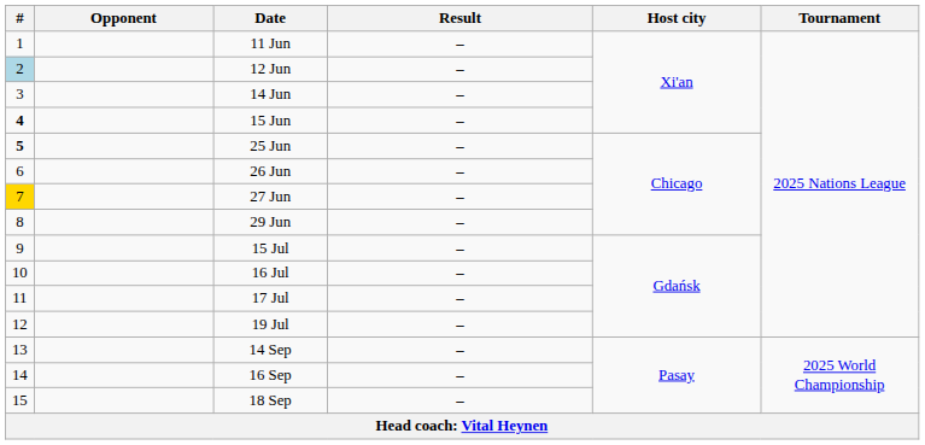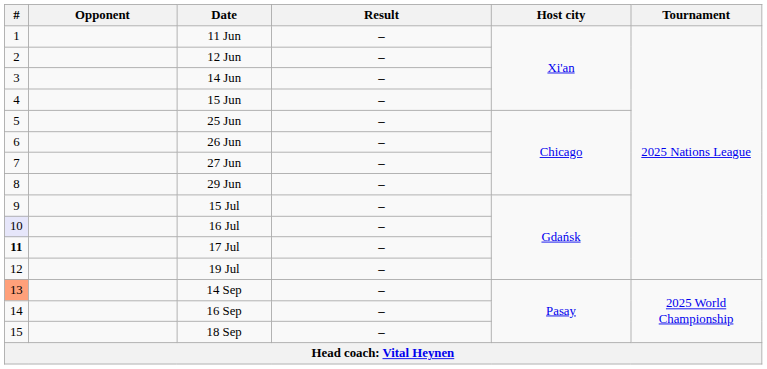12 Jun | #: lightblue background -> no background
15 Jun | #: bold -> normal
25 Jun | #: bold -> normal
27 Jun | #: gold background -> no background
16 Jul | #: no background -> lavender background
17 Jul | #: normal -> bold
14 Sep | #: no background -> lightsalmon background
